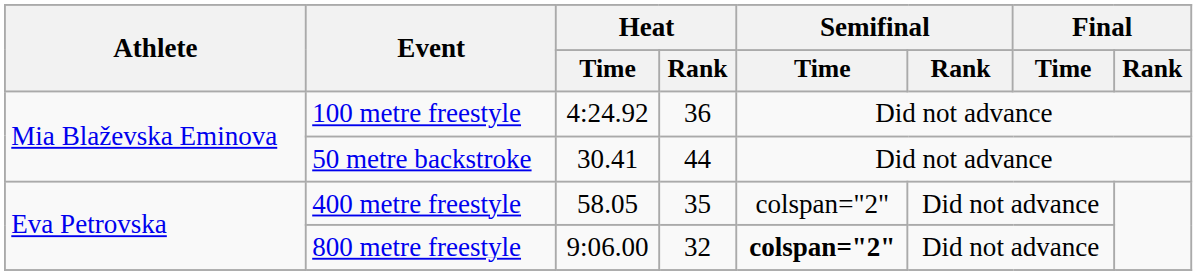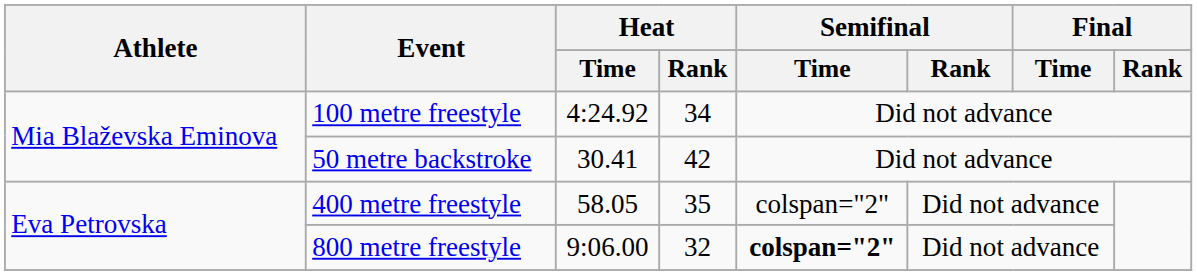100 metre freestyle | Heat / Rank: 36 -> 34
50 metre backstroke | Heat / Rank: 44 -> 42
